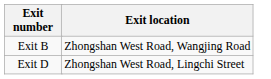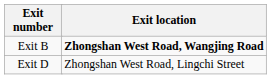Exit B | Exit location: normal -> bold
